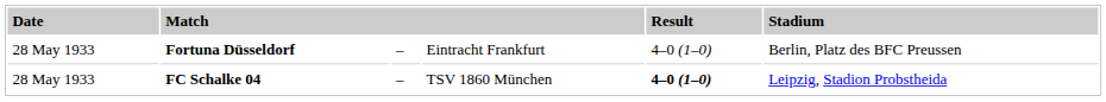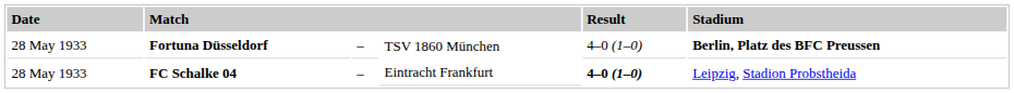Fortuna Düsseldorf | column 4: Eintracht Frankfurt -> TSV 1860 München
Fortuna Düsseldorf | column 6: normal -> bold
FC Schalke 04 | column 4: TSV 1860 München -> Eintracht Frankfurt
